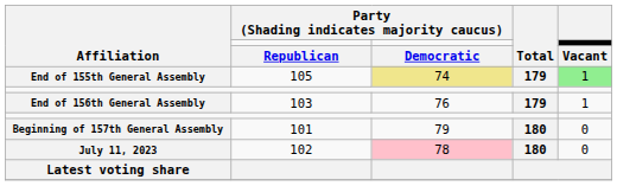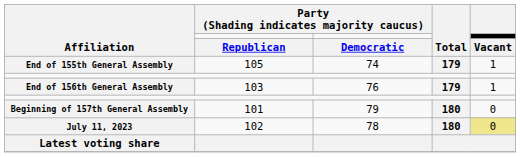End of 155th General Assembly | column 3: khaki background -> no background
End of 155th General Assembly | column 5: lightgreen background -> no background
July 11, 2023 | column 3: pink background -> no background
July 11, 2023 | column 5: no background -> khaki background
